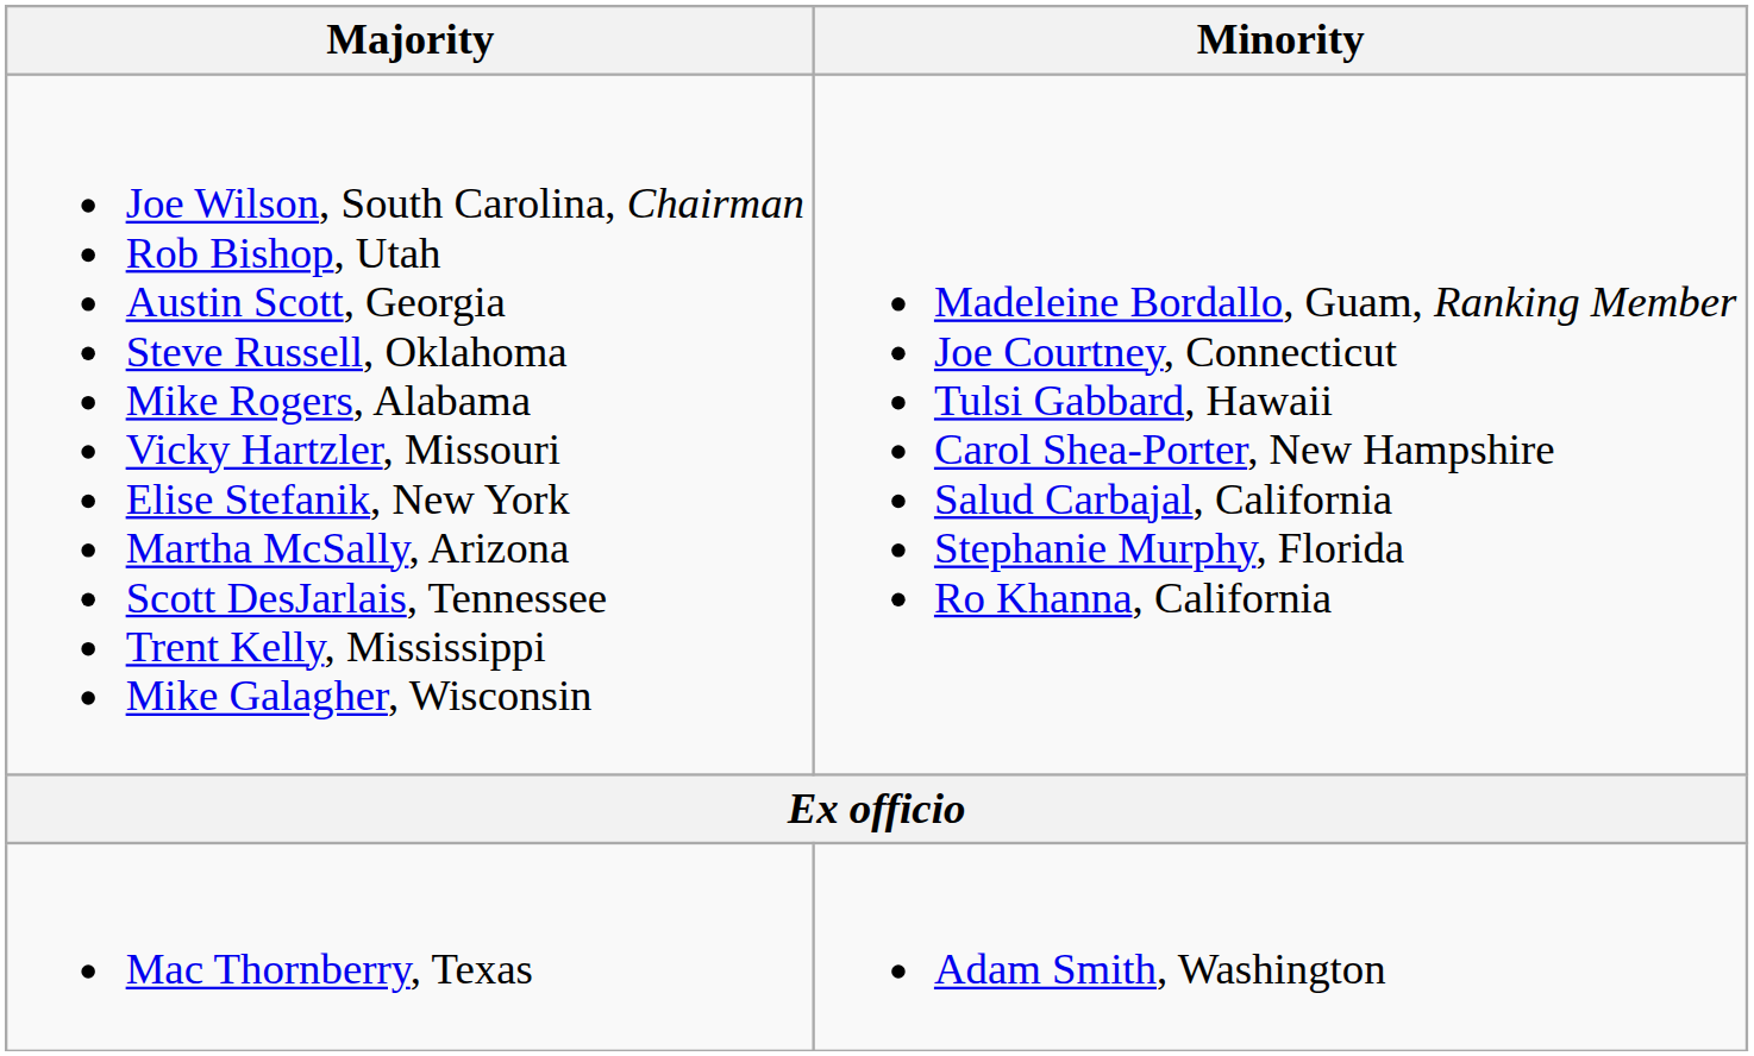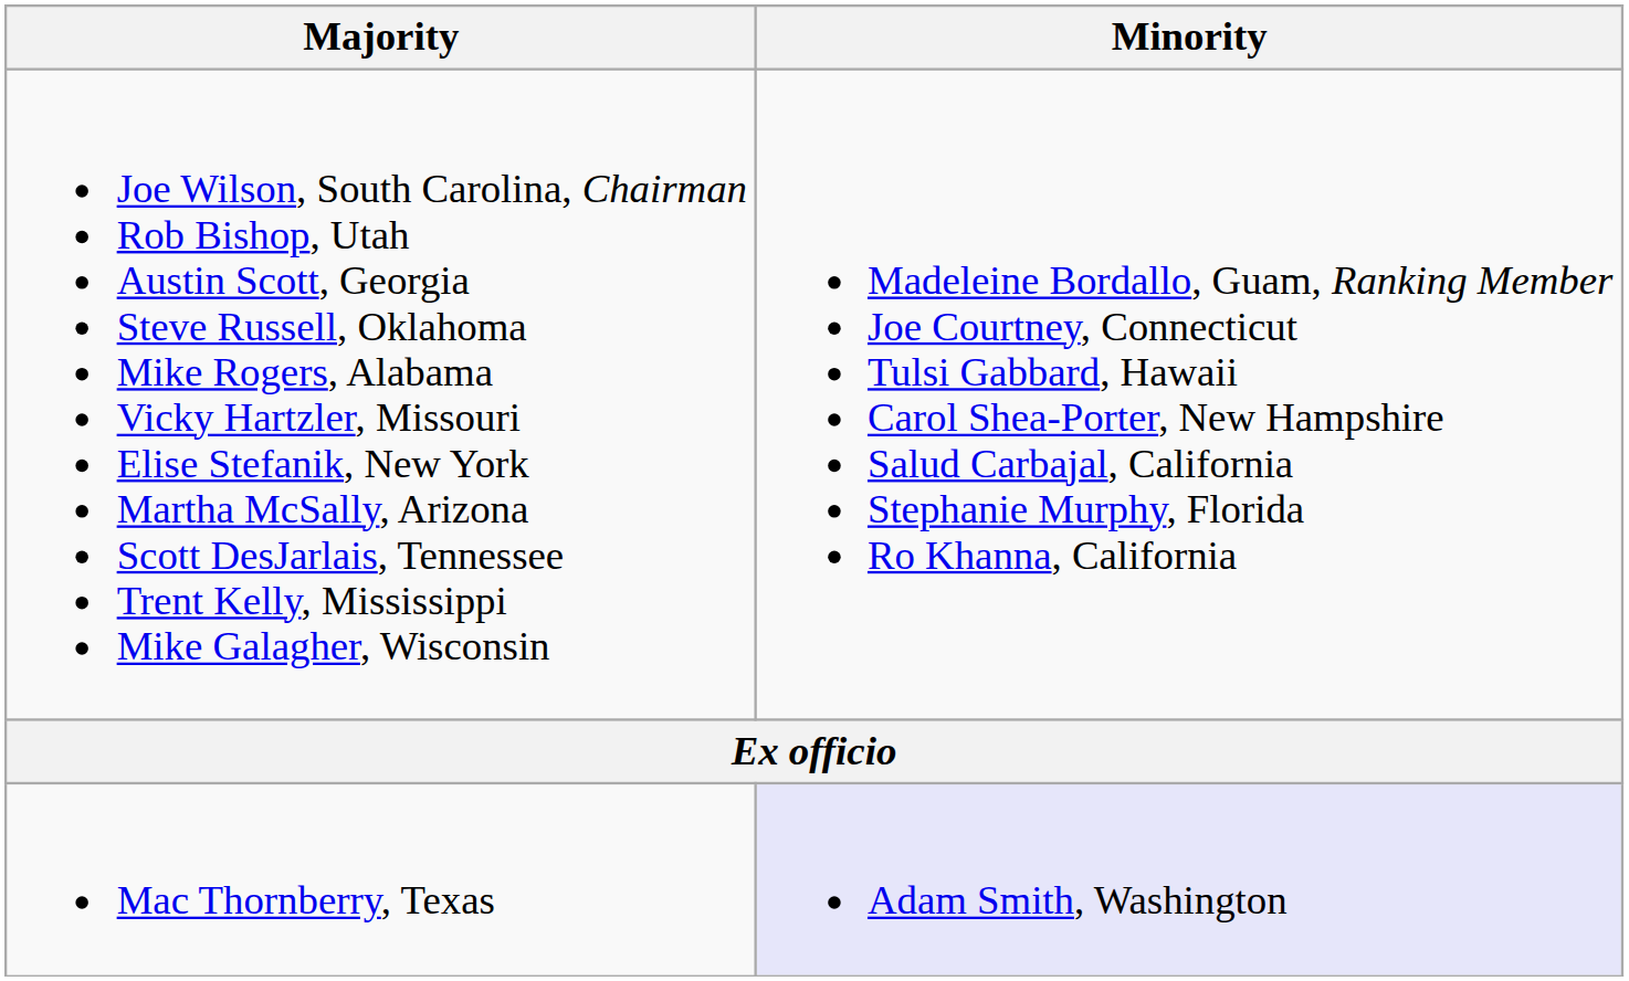Mac Thornberry, Texas | Minority: no background -> lavender background
